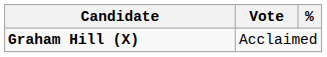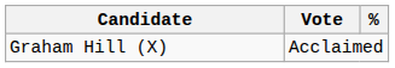Graham Hill (X) | Candidate: bold -> normal
